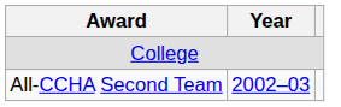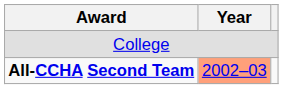All-CCHA Second Team | Award: normal -> bold
All-CCHA Second Team | Year: no background -> lightsalmon background
